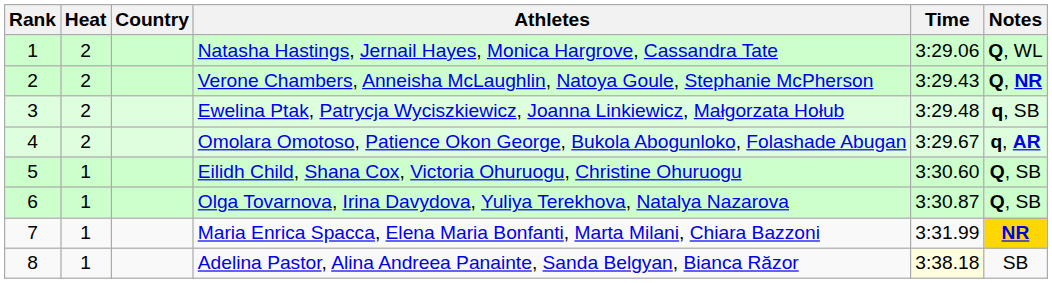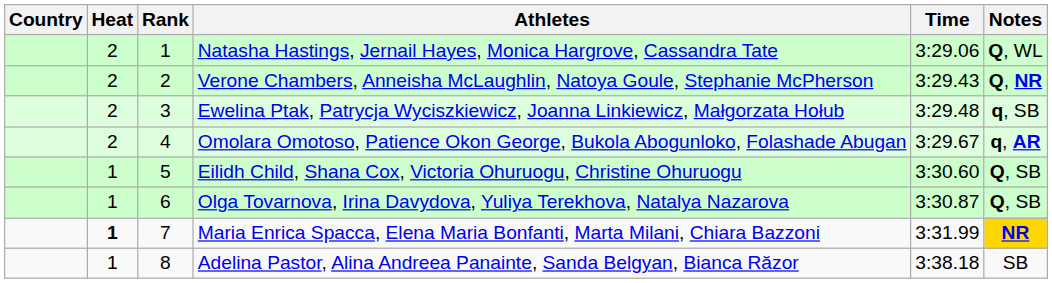columns swapped: Rank <-> Country
row 8 | Heat: normal -> bold
row 9 | Time: lightyellow background -> no background
